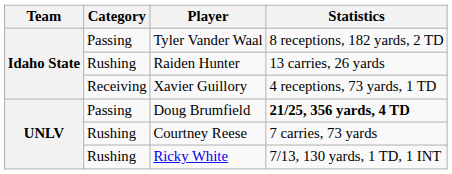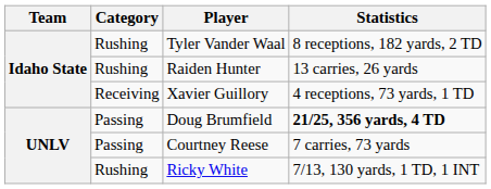Tyler Vander Waal | Category: Passing -> Rushing
Courtney Reese | Category: Rushing -> Passing
